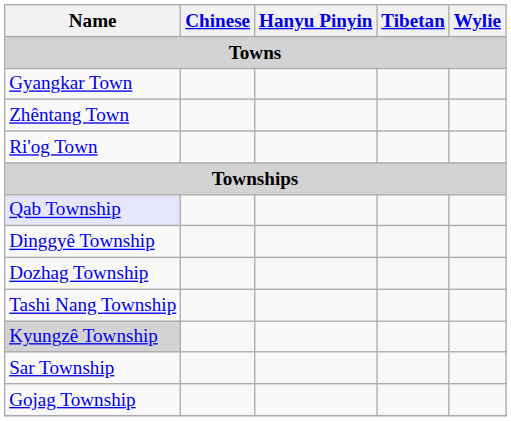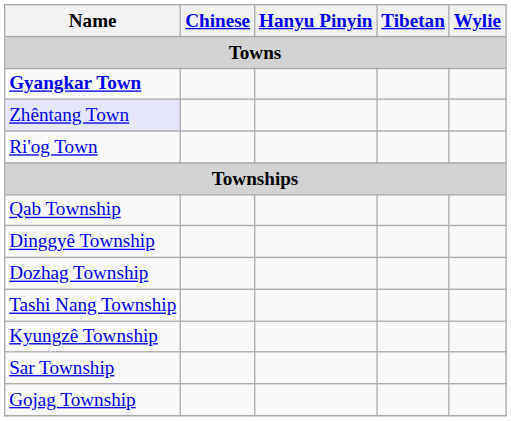Gyangkar Town | Name: normal -> bold
Zhêntang Town | Name: no background -> lavender background
Qab Township | Name: lavender background -> no background
Kyungzê Township | Name: lightgrey background -> no background
